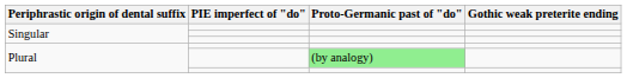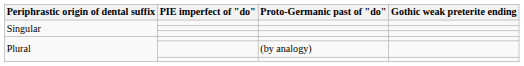Plural / (by analogy) | Proto-Germanic past of "do": lightgreen background -> no background
